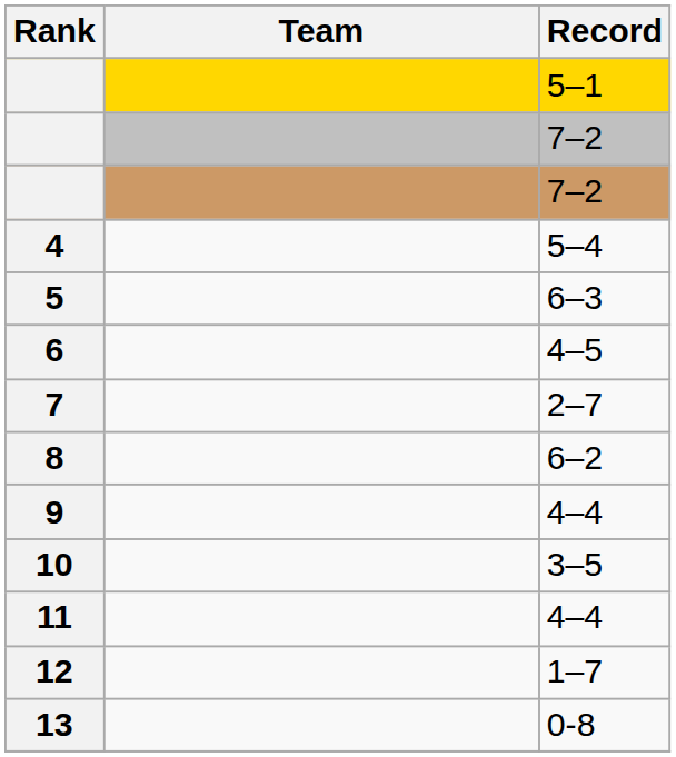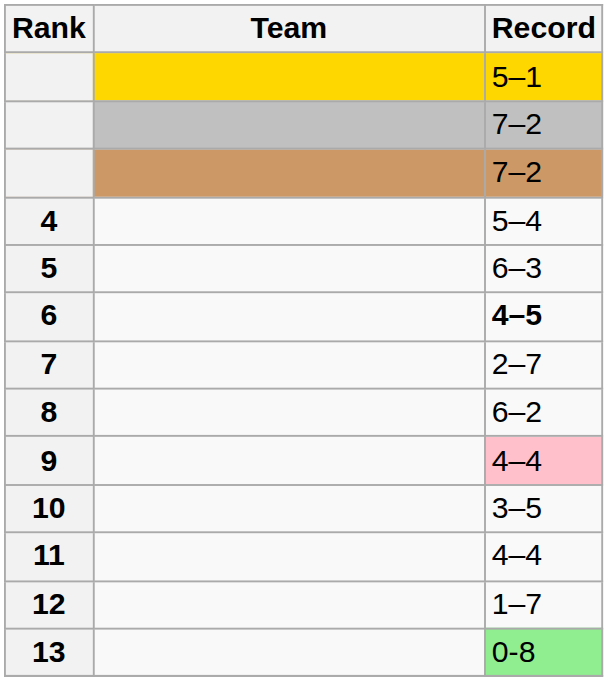6 | Record: normal -> bold
9 | Record: no background -> pink background
13 | Record: no background -> lightgreen background
